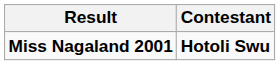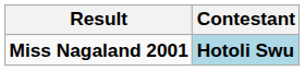Miss Nagaland 2001 | Contestant: no background -> lightblue background
